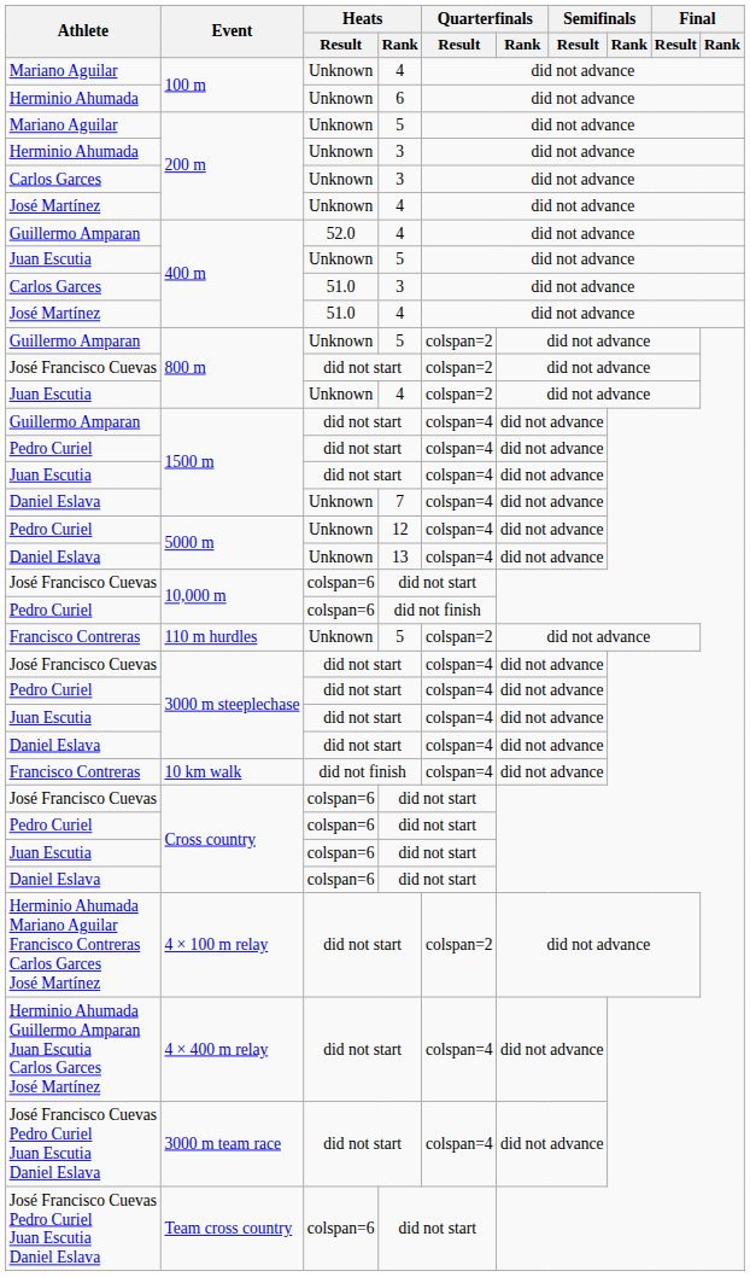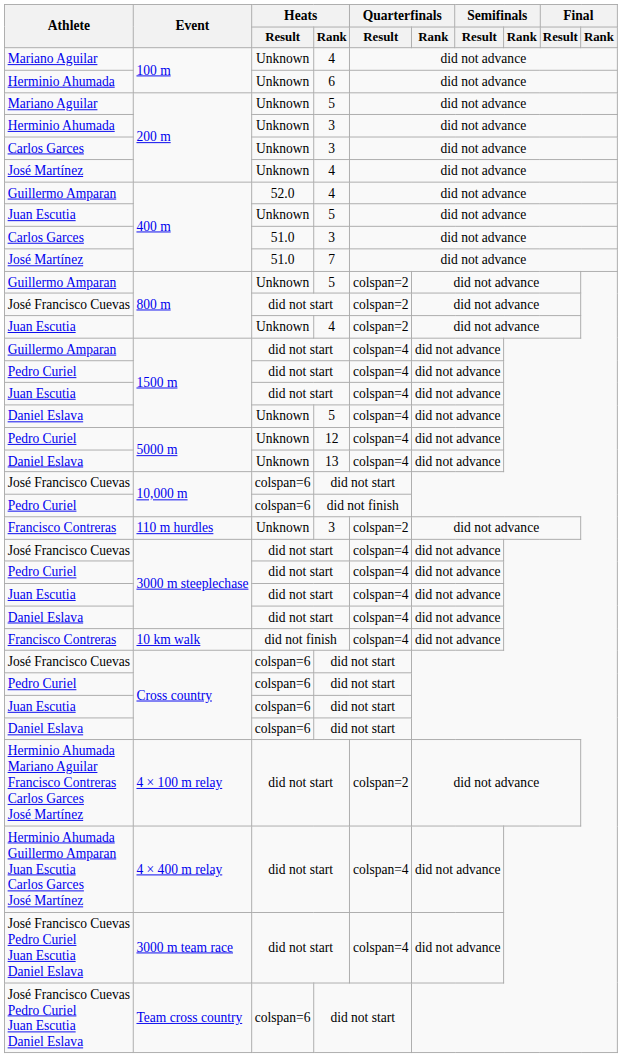José Martínez / 400 m | Heats / Rank: 4 -> 7
Daniel Eslava / 1500 m | Heats / Rank: 7 -> 5
110 m hurdles | Heats / Rank: 5 -> 3
